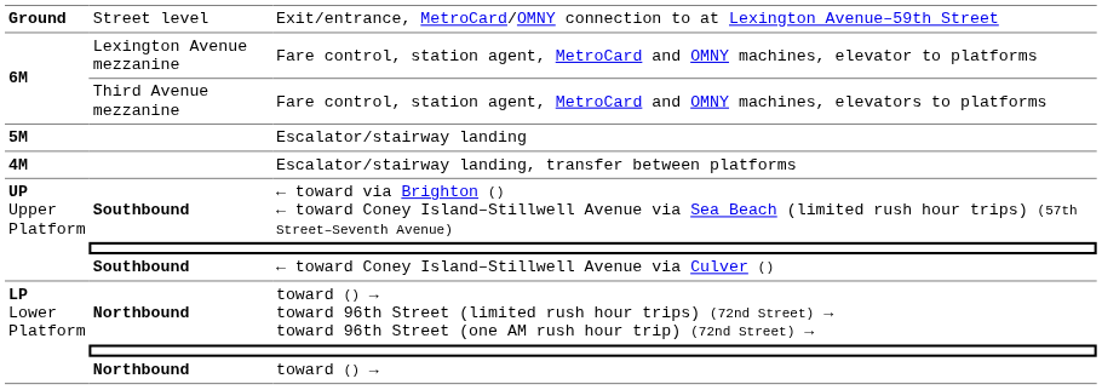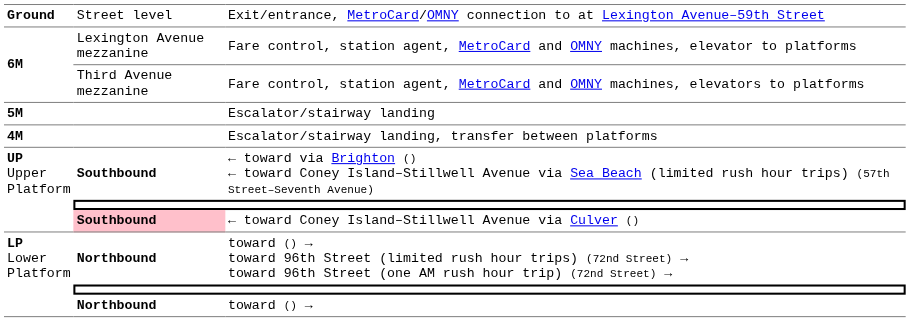← toward Coney Island–Stillwell Avenue via Culver () | column 2: no background -> pink background
